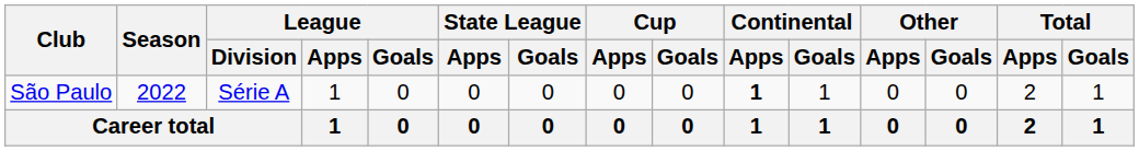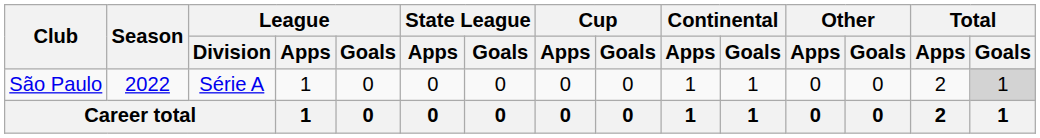São Paulo | Continental / Apps: bold -> normal
São Paulo | Total / Goals: no background -> lightgrey background
